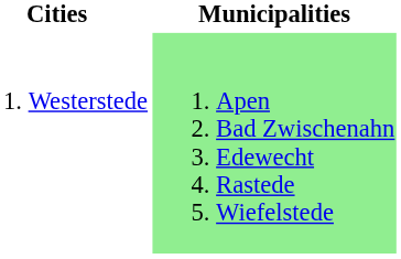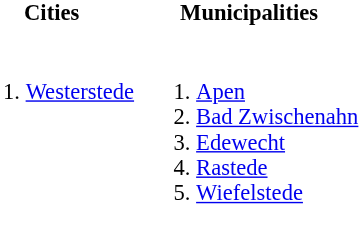Westerstede | Municipalities: lightgreen background -> no background
